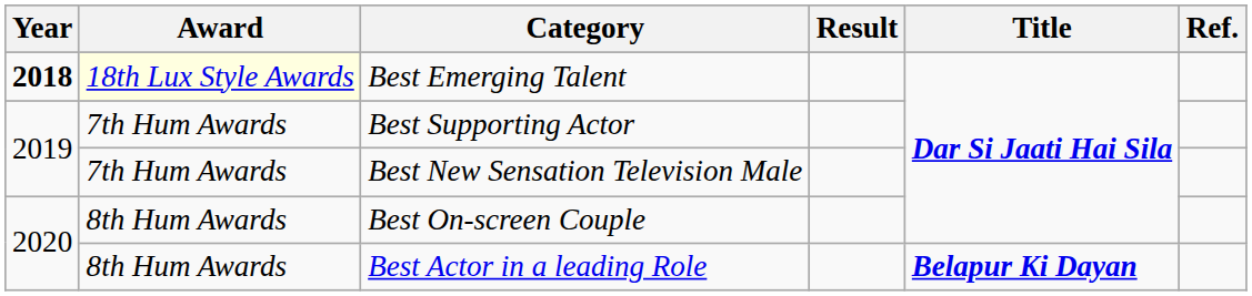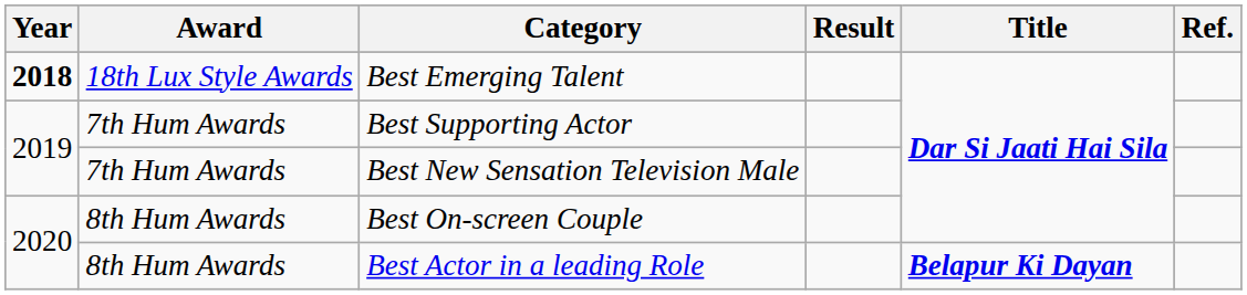Best Emerging Talent | Award: lightyellow background -> no background
